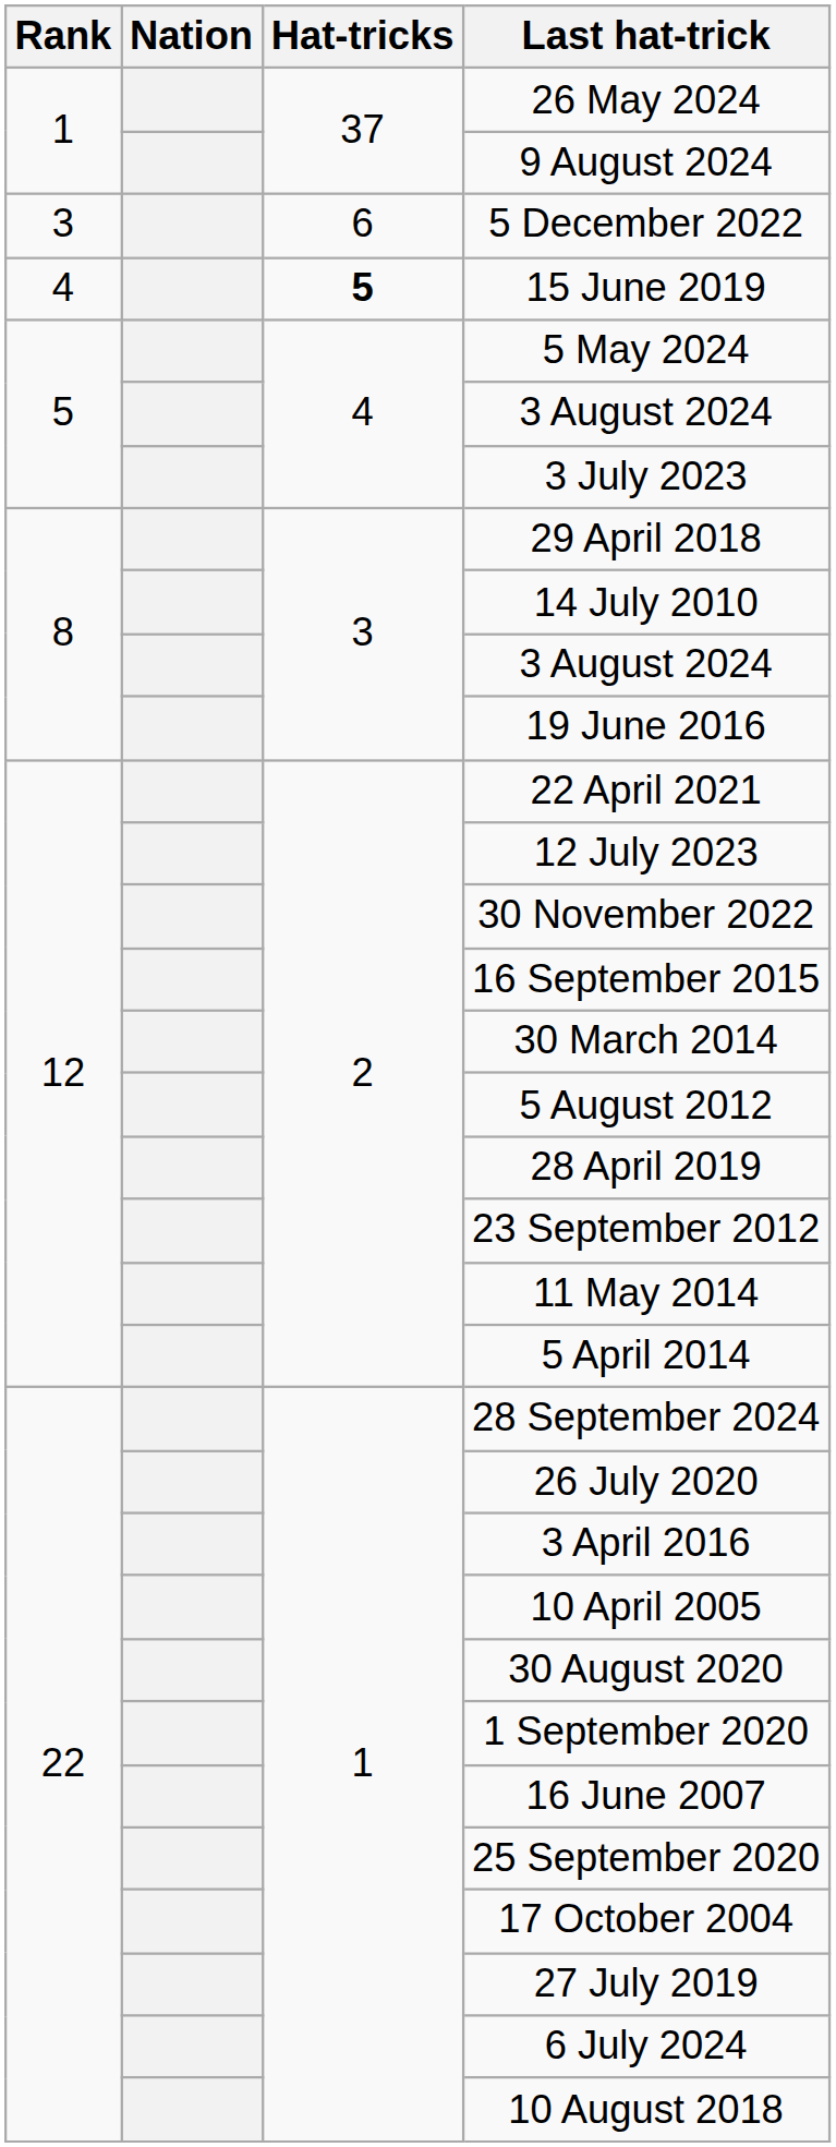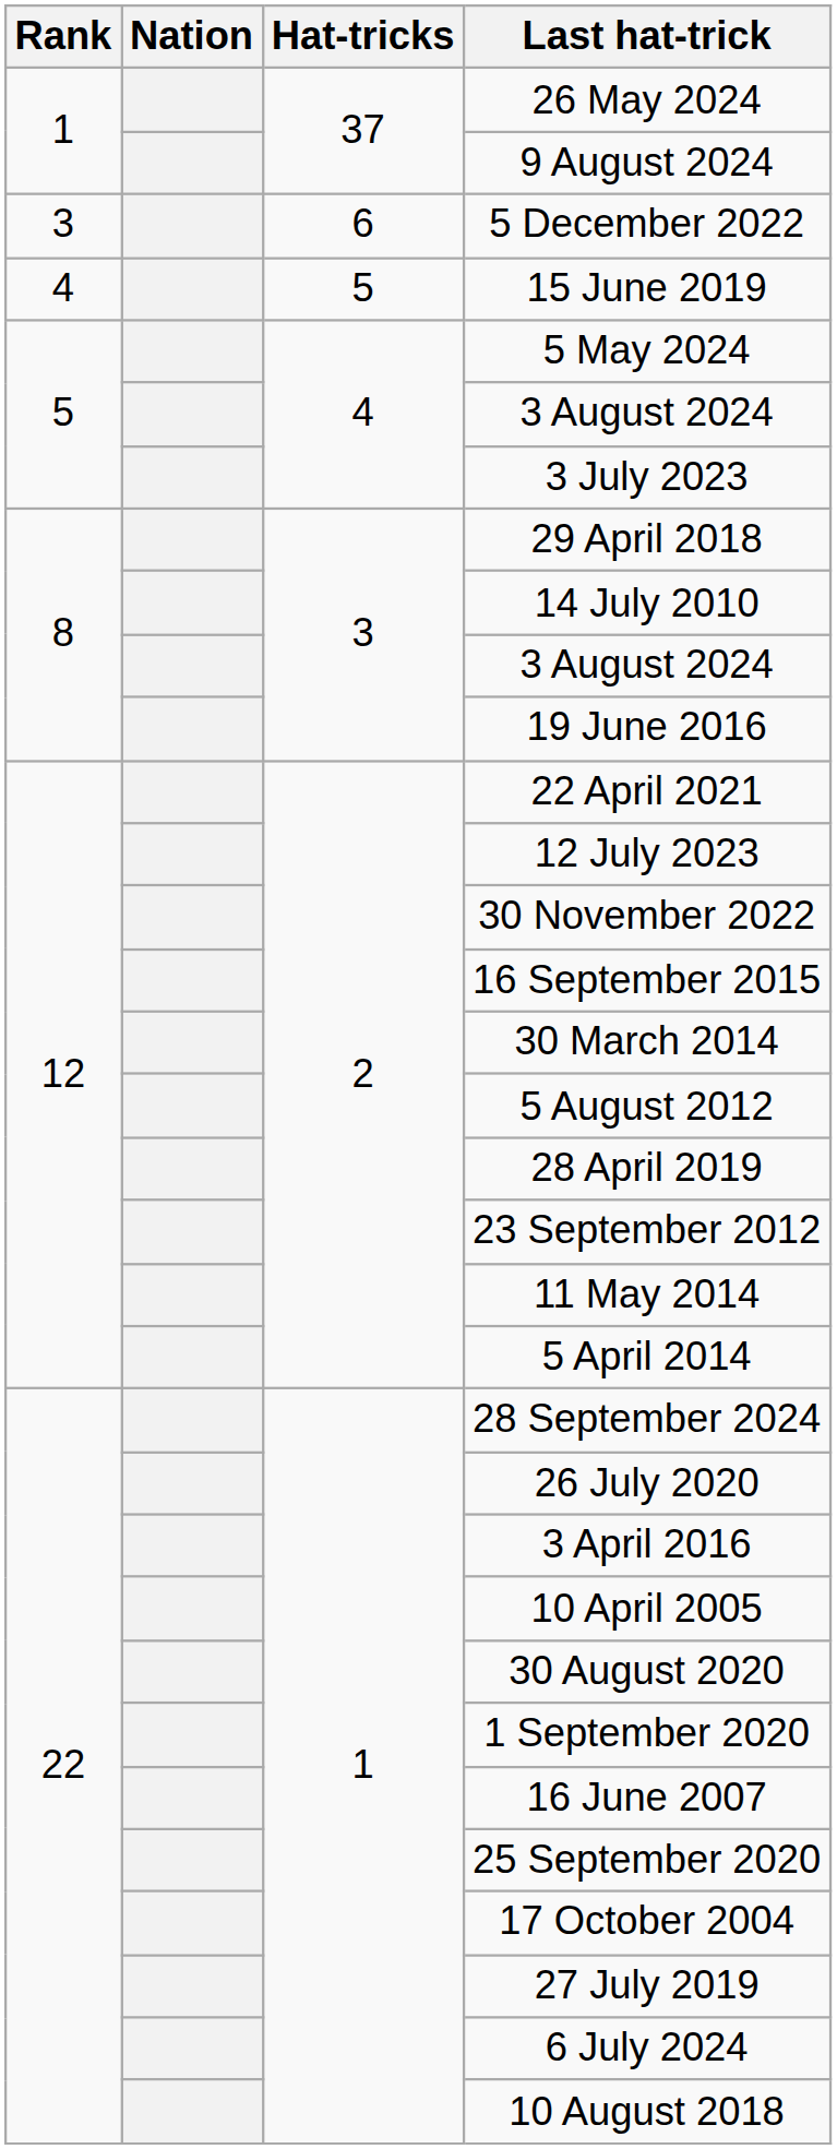15 June 2019 | Hat-tricks: bold -> normal
